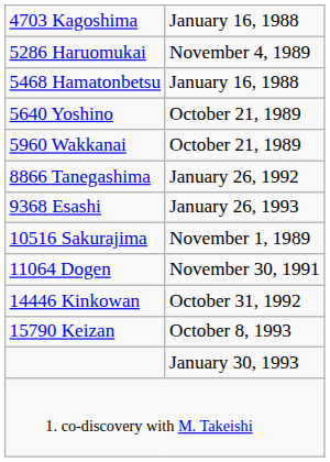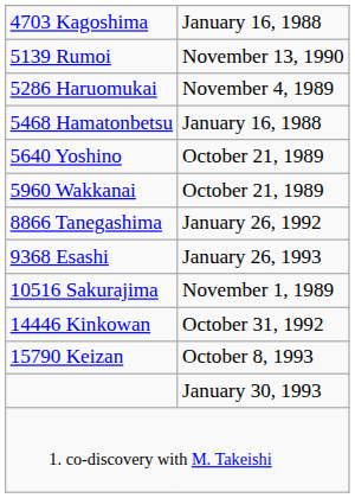+ row: 5139 Rumoi | November 13, 1990
- row: 11064 Dogen | November 30, 1991
